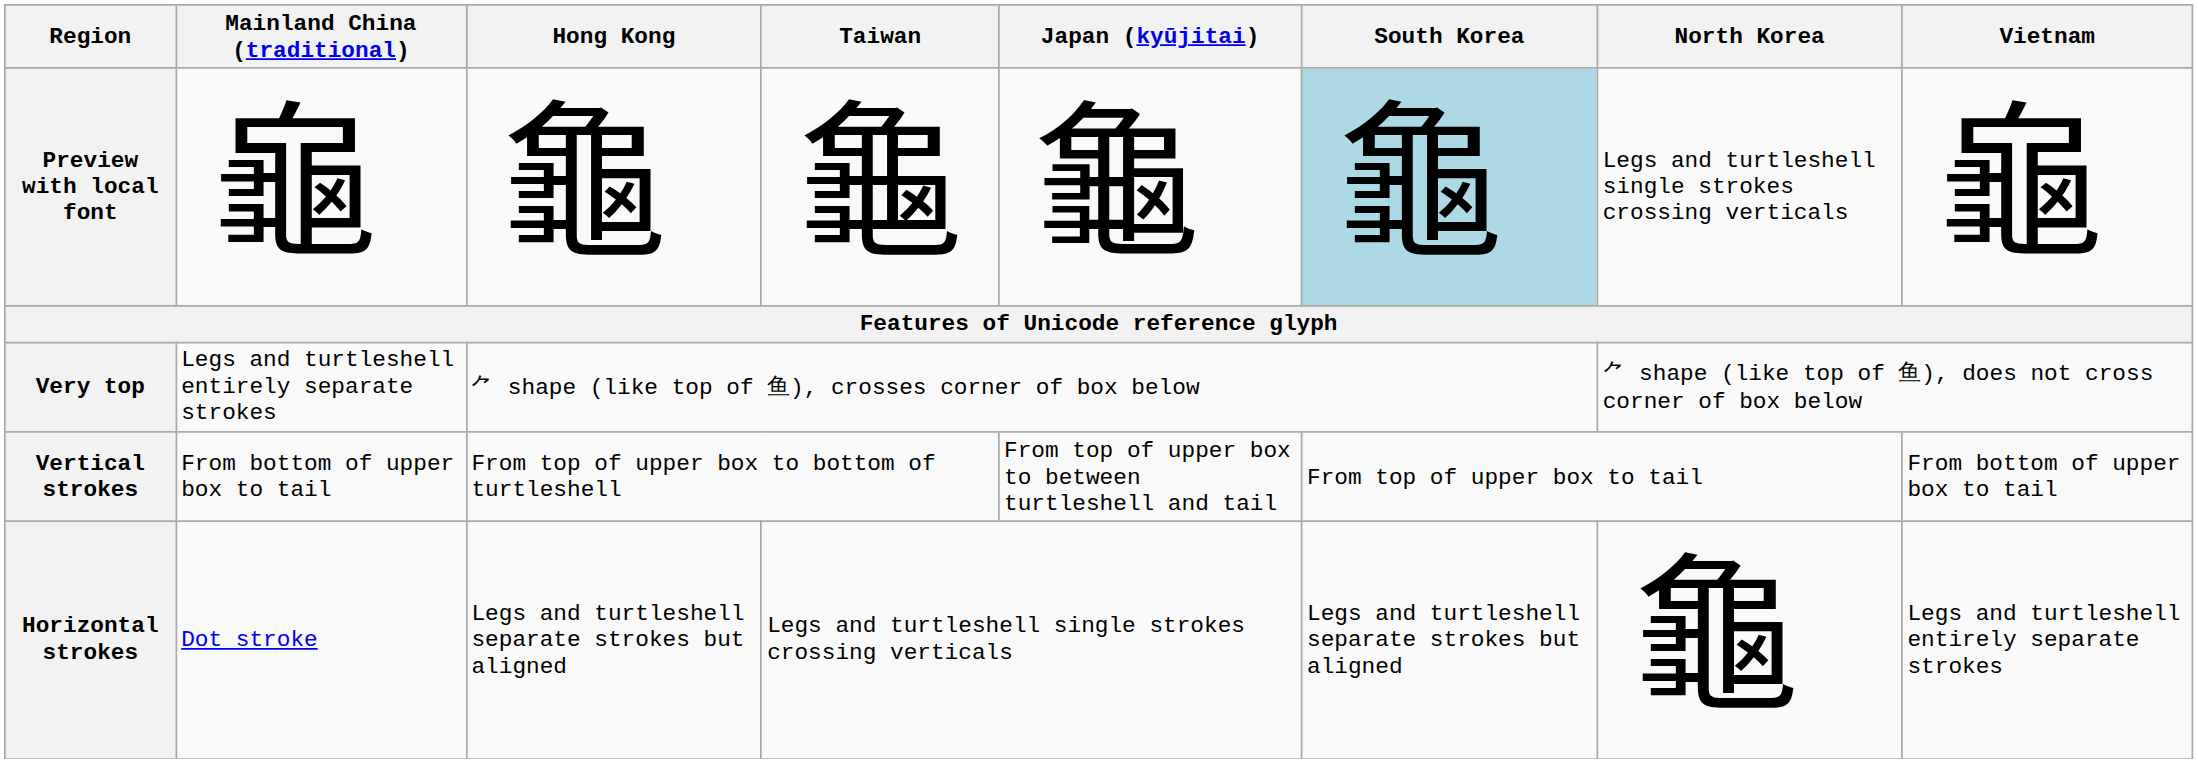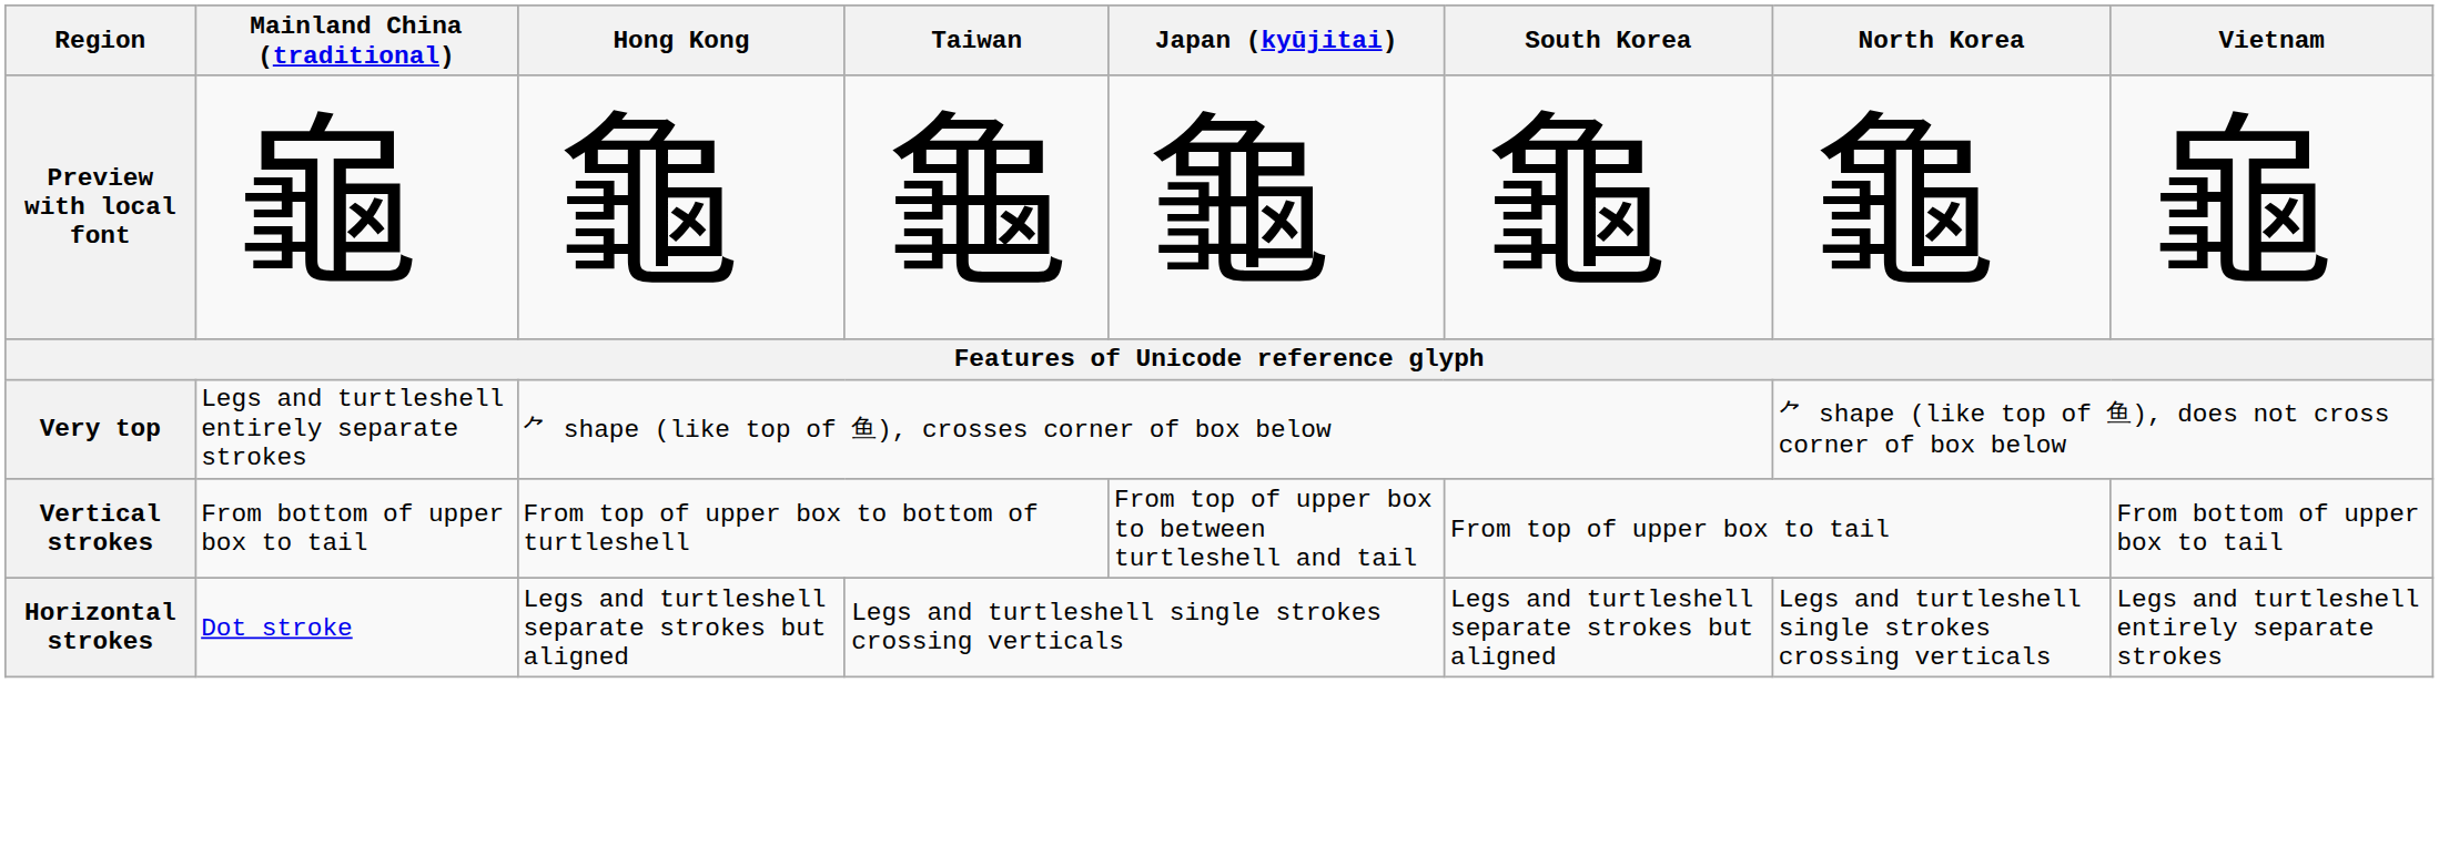Preview with local font | South Korea: lightblue background -> no background
Preview with local font | North Korea: Legs and turtleshell single strokes crossing verticals -> 龜
Horizontal strokes | North Korea: 龜 -> Legs and turtleshell single strokes crossing verticals
